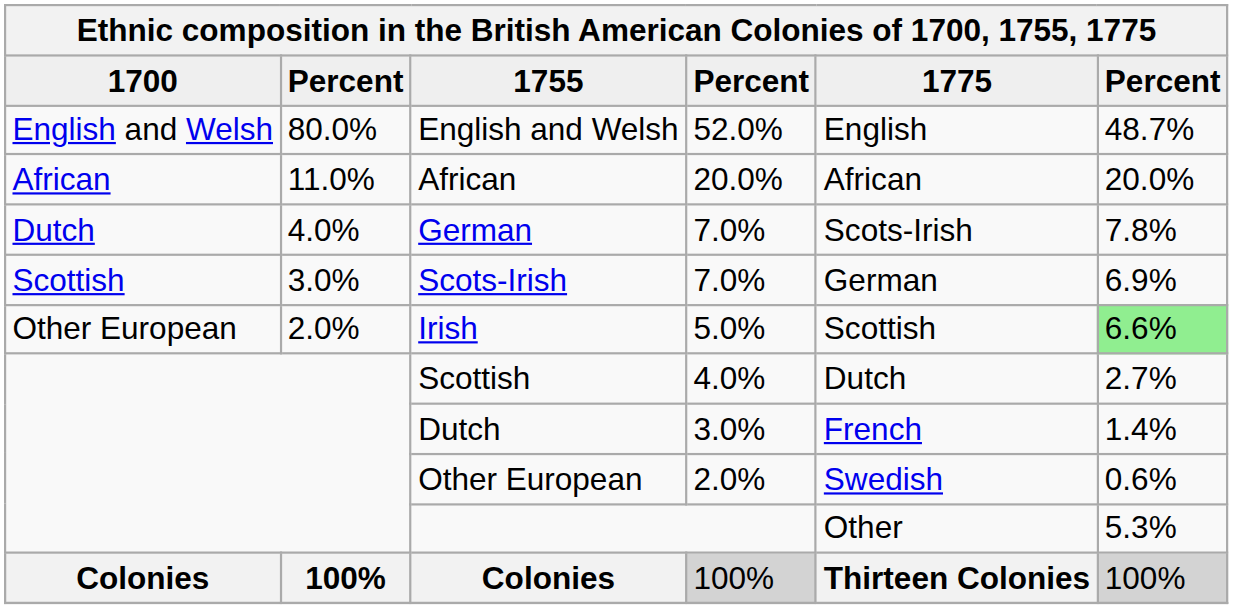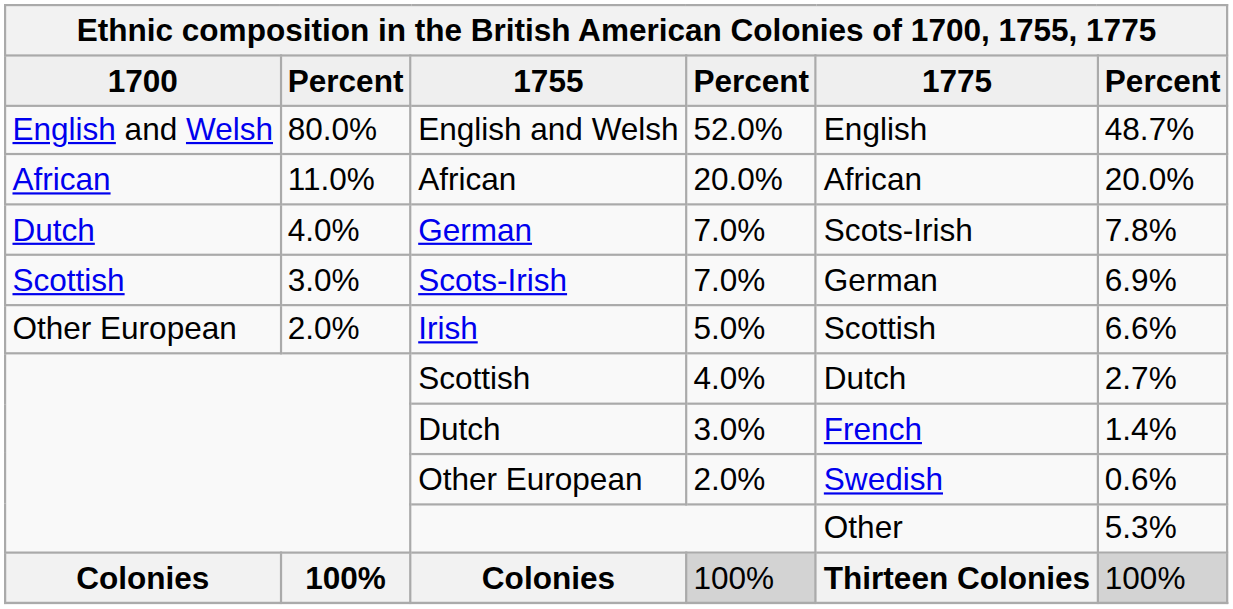Irish | column 6: lightgreen background -> no background
